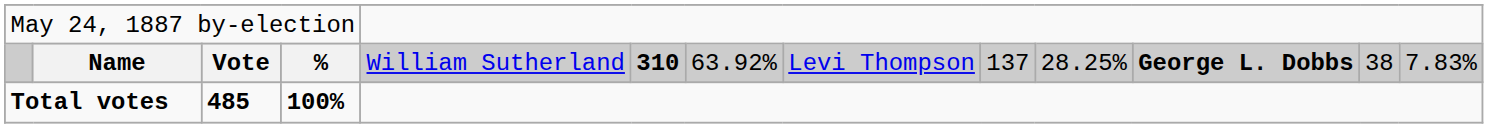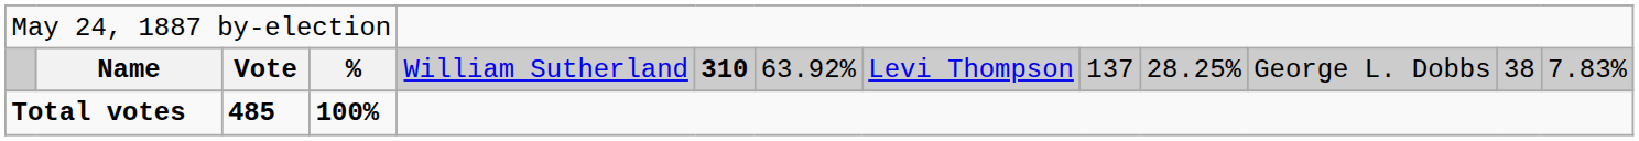row 2 | column 11: bold -> normal
